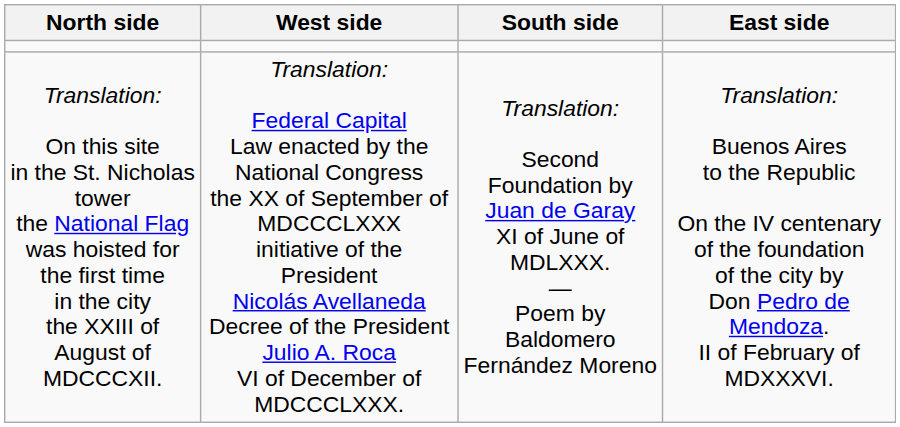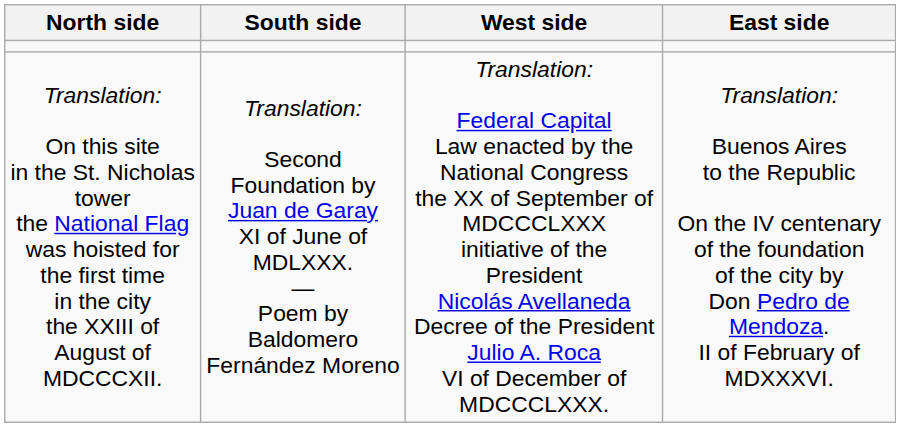columns swapped: West side <-> South side
